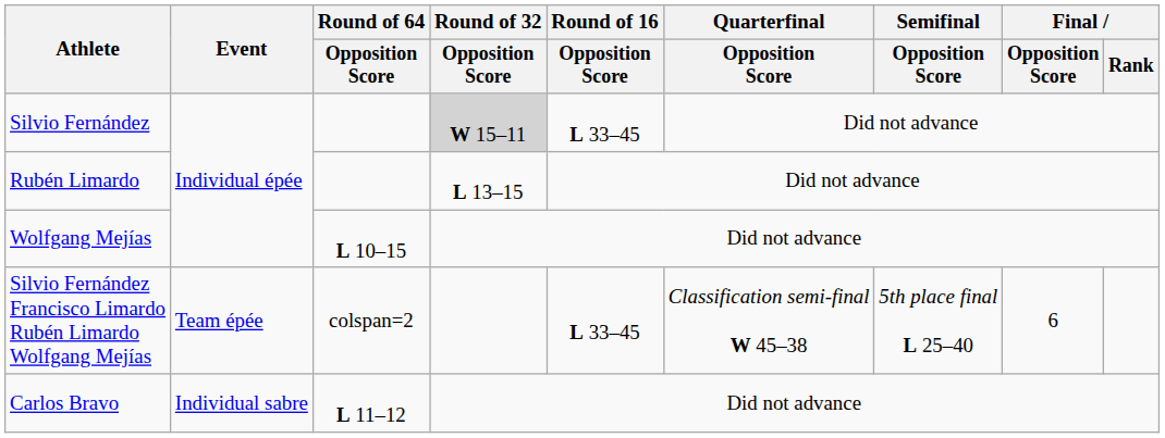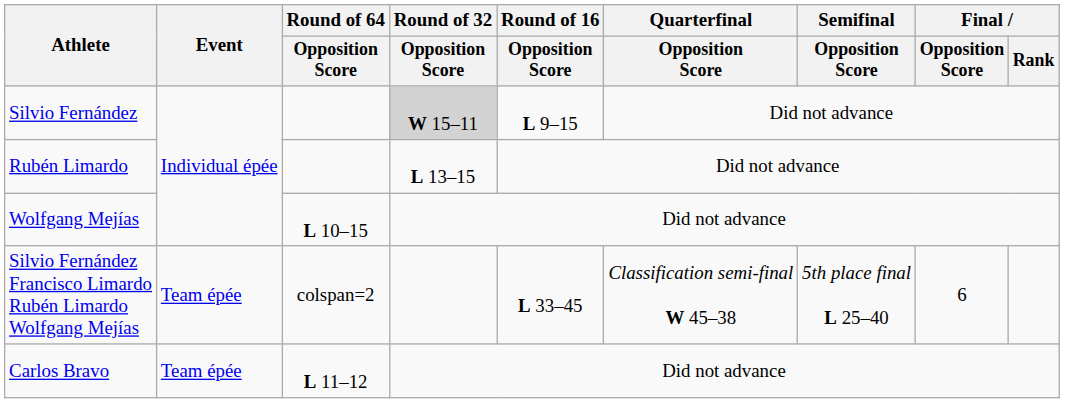Silvio Fernández | Round of 16 / Opposition Score: L 33–45 -> L 9–15
Carlos Bravo | Event: Individual sabre -> Team épée
